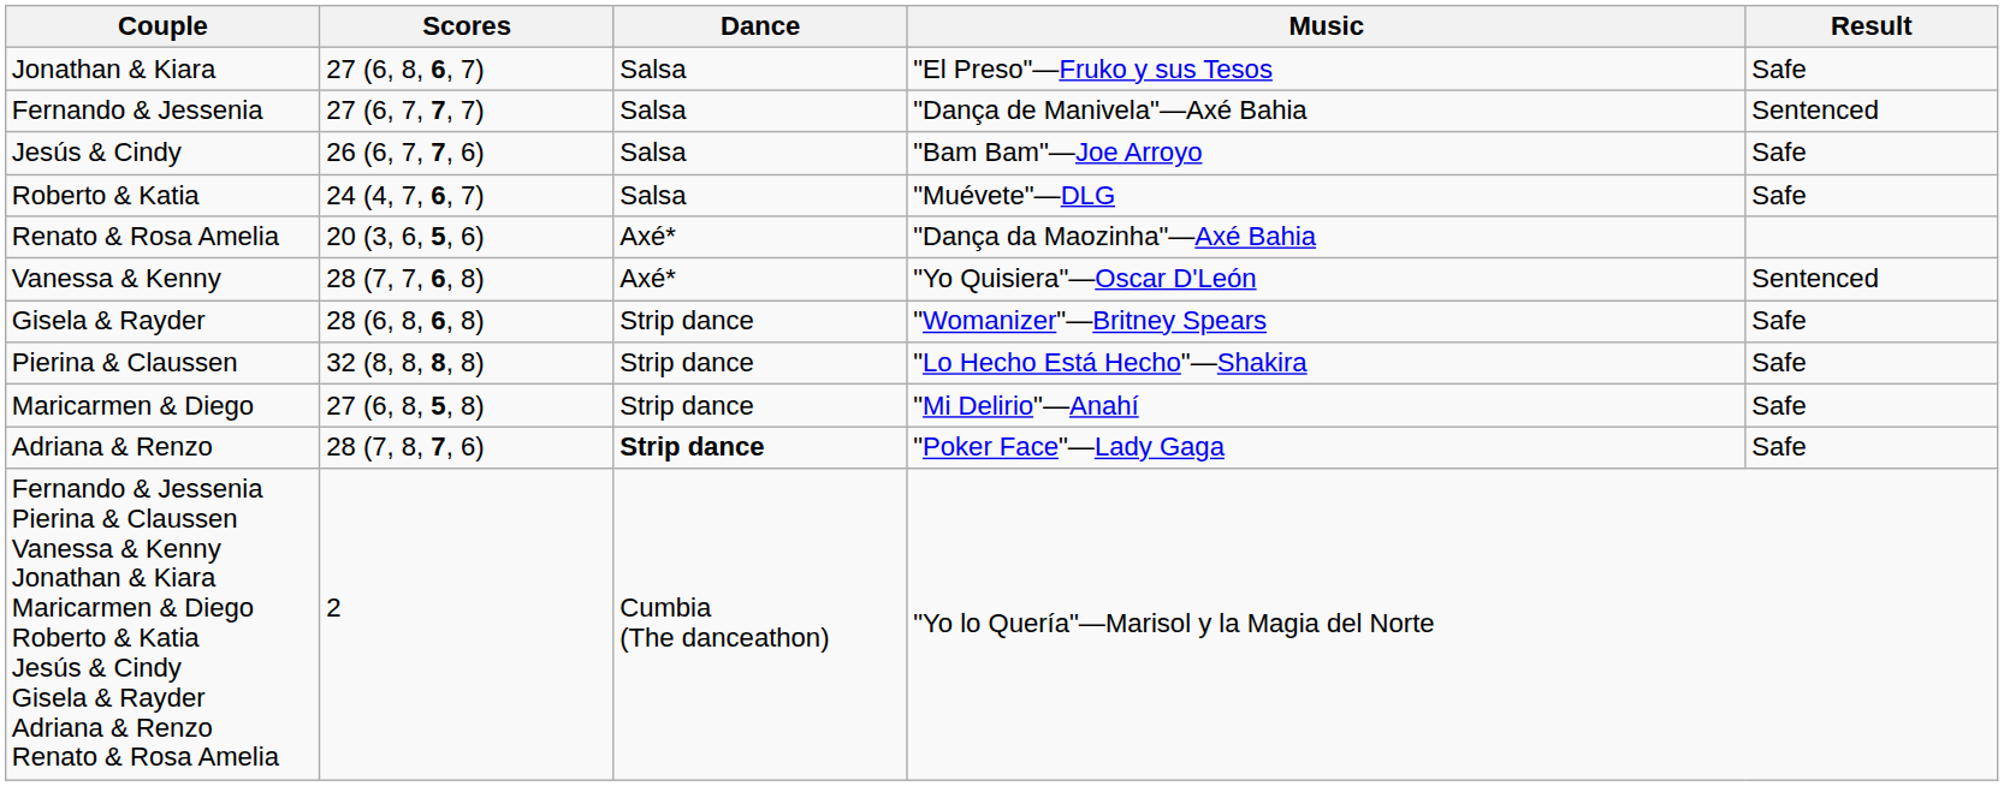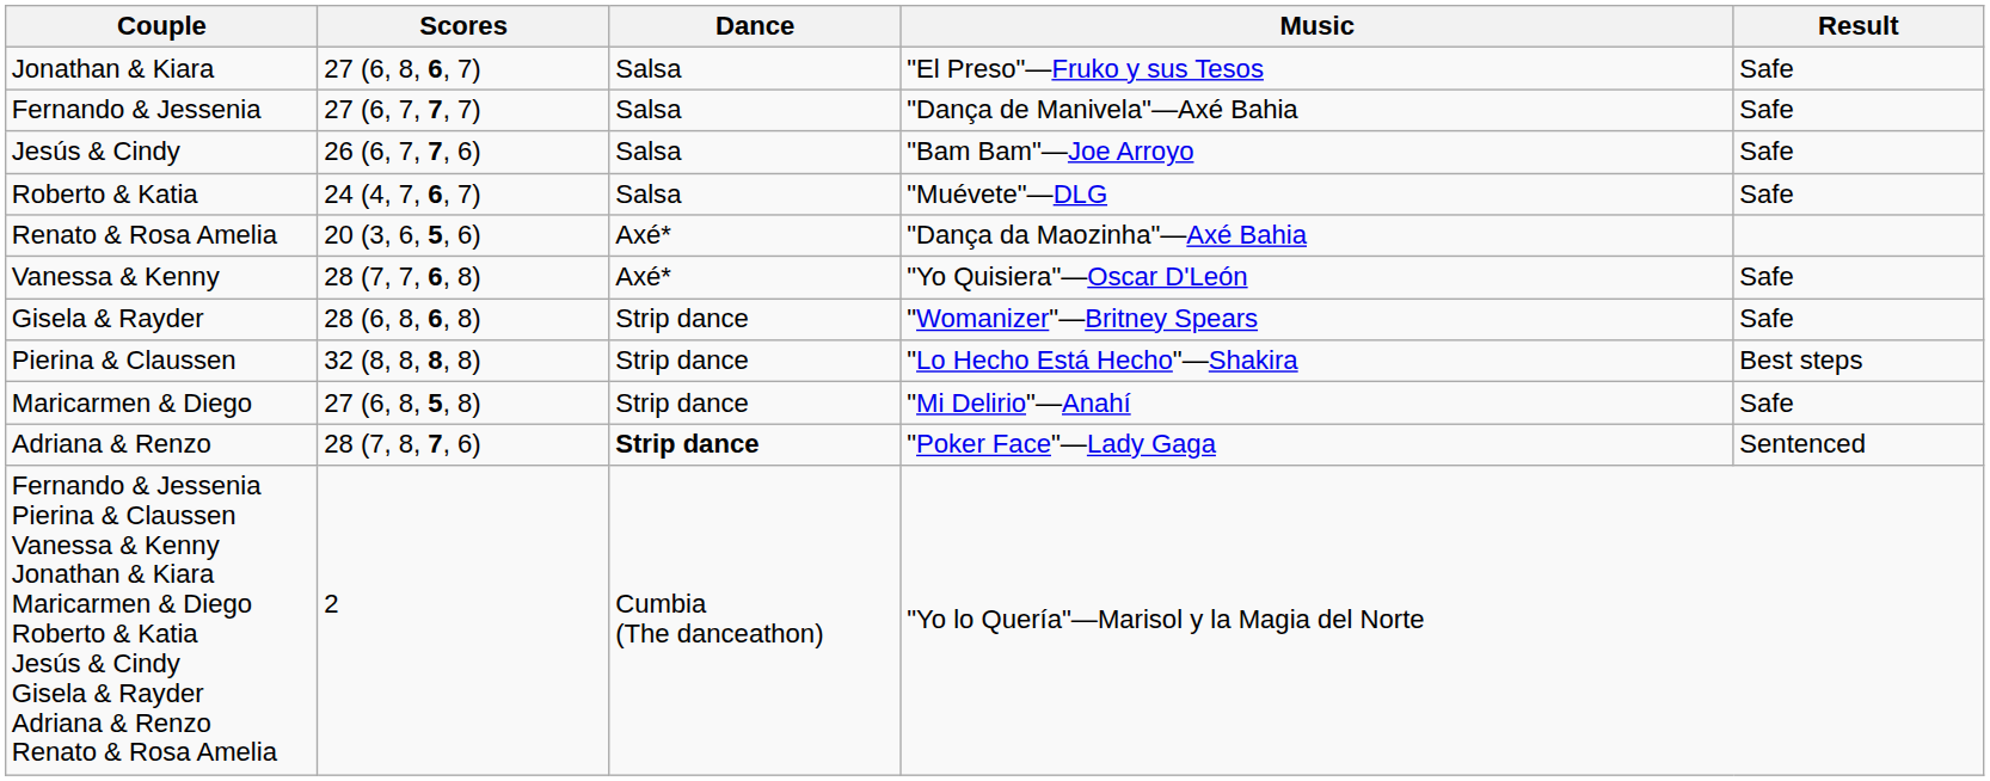Fernando & Jessenia | Result: Sentenced -> Safe
Vanessa & Kenny | Result: Sentenced -> Safe
Pierina & Claussen | Result: Safe -> Best steps
Adriana & Renzo | Result: Safe -> Sentenced
